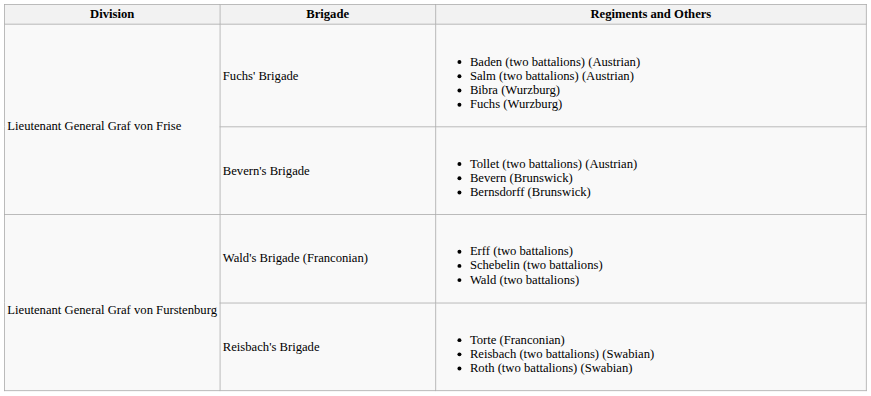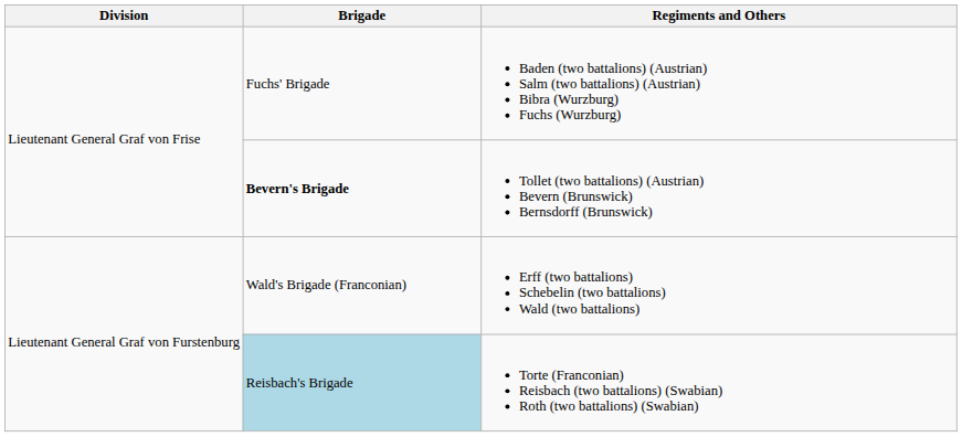Bevern's Brigade | Brigade: normal -> bold
Reisbach's Brigade | Brigade: no background -> lightblue background
